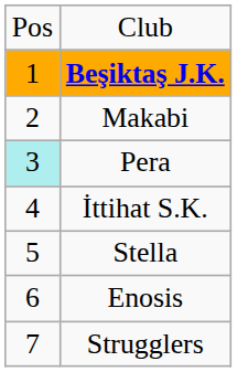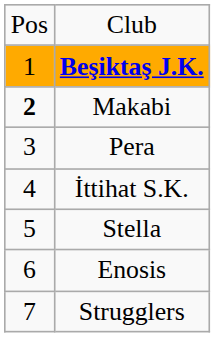Makabi | column 1: normal -> bold
Pera | column 1: paleturquoise background -> no background
